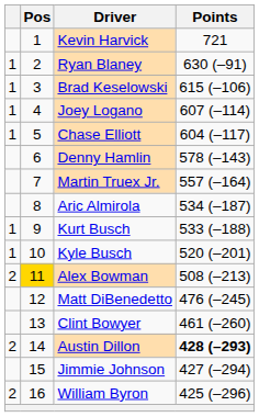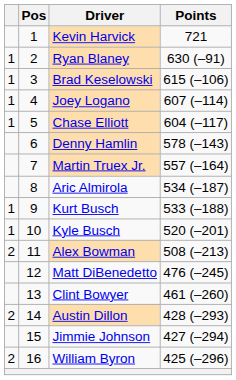Alex Bowman | Pos: gold background -> no background
Austin Dillon | Points: bold -> normal
